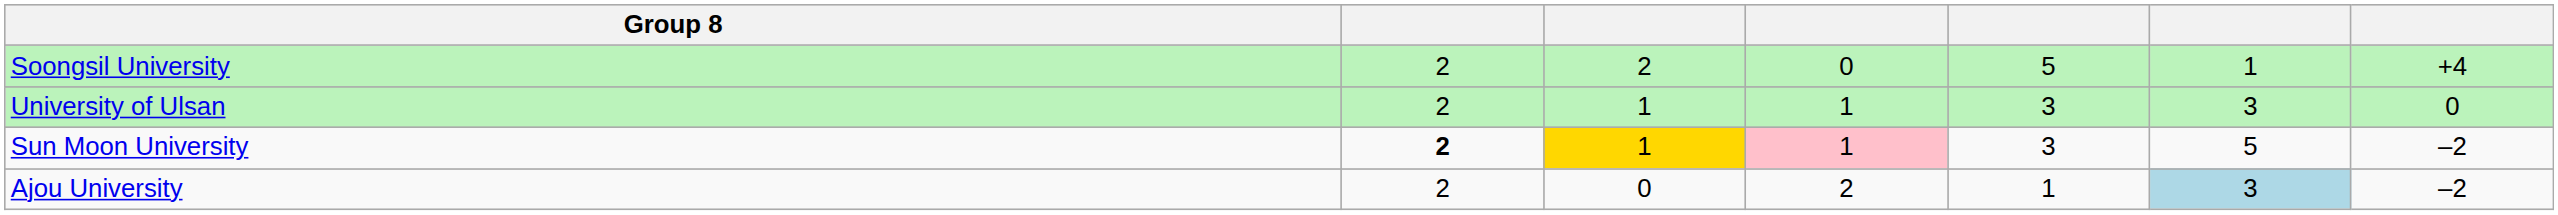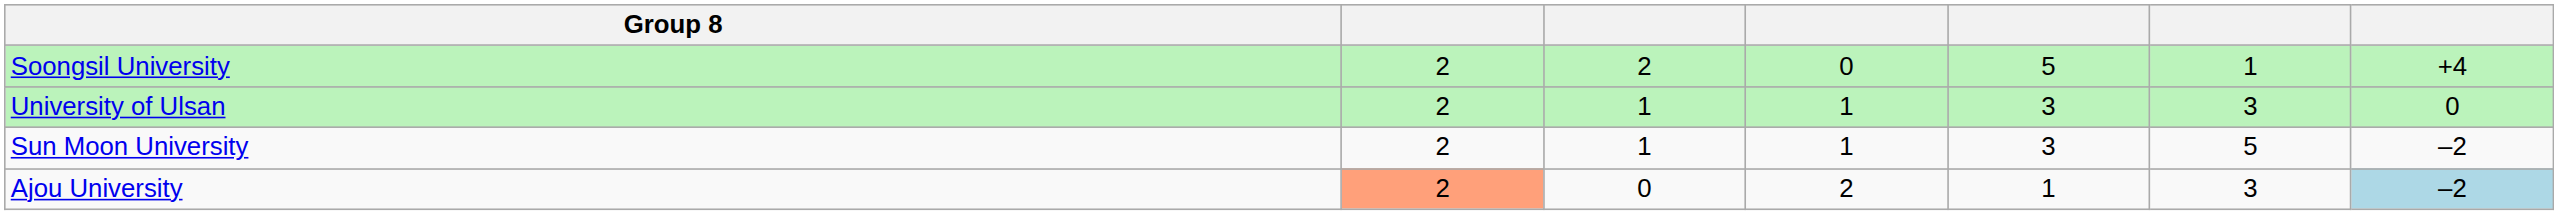Sun Moon University | column 2: bold -> normal
Sun Moon University | column 3: gold background -> no background
Sun Moon University | column 4: pink background -> no background
Ajou University | column 2: no background -> lightsalmon background
Ajou University | column 6: lightblue background -> no background
Ajou University | column 7: no background -> lightblue background
